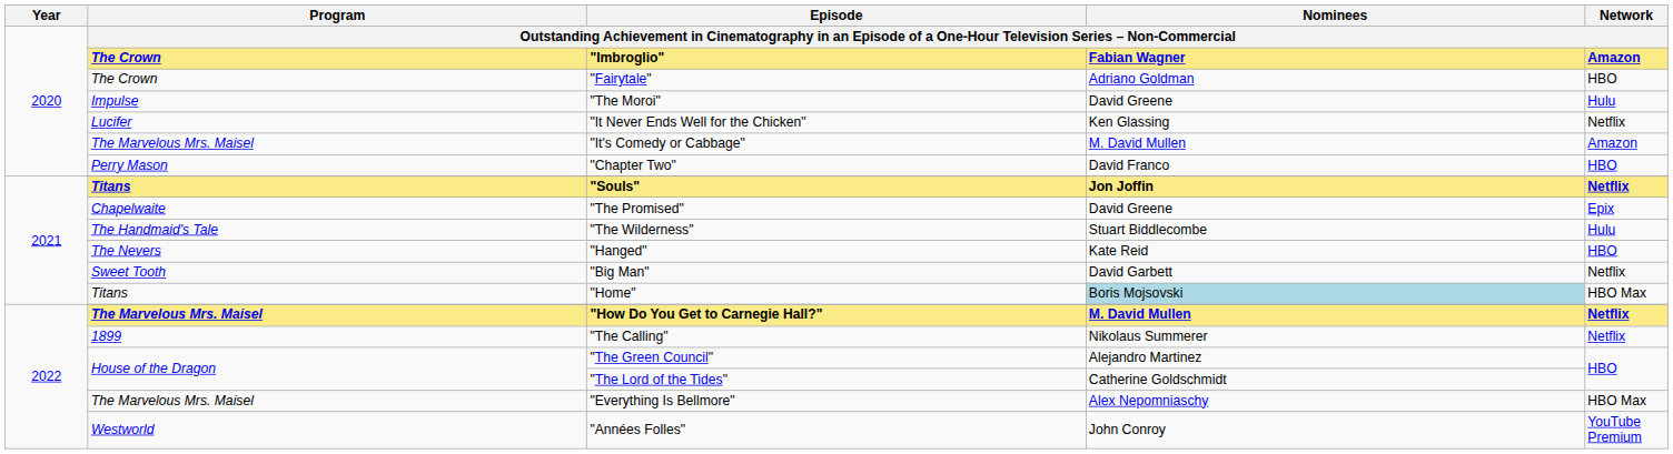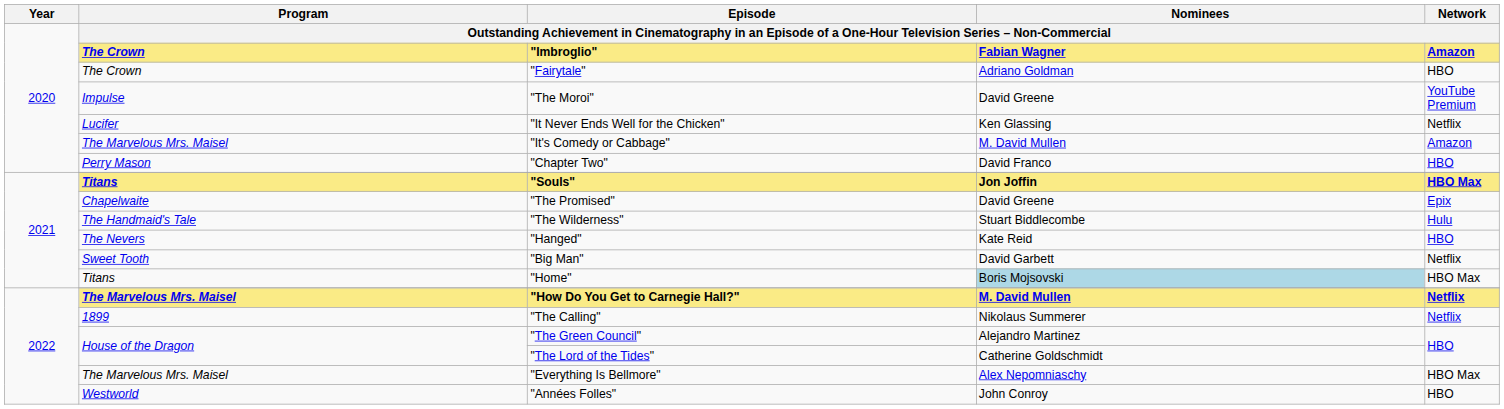"The Moroi" | Network: Hulu -> YouTube Premium
"Souls" | Network: Netflix -> HBO Max
"Années Folles" | Network: YouTube Premium -> HBO
